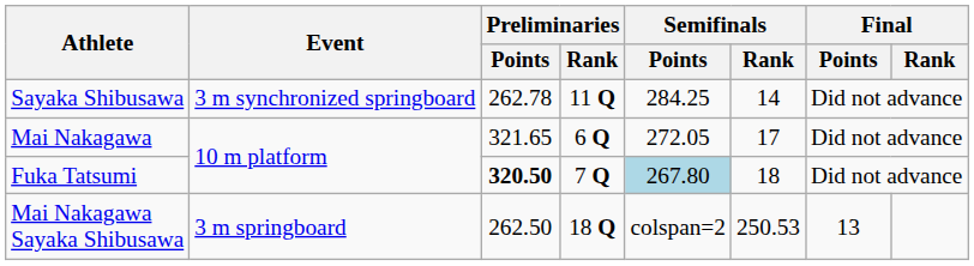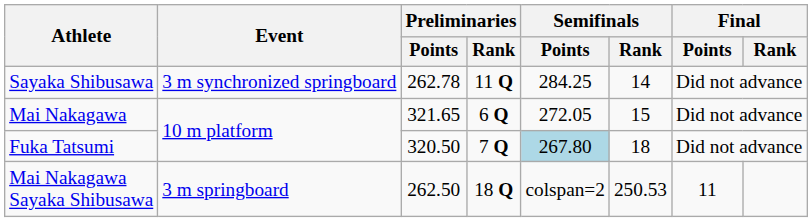Mai Nakagawa | Semifinals / Rank: 17 -> 15
Fuka Tatsumi | Preliminaries / Points: bold -> normal
Mai Nakagawa Sayaka Shibusawa | Final / Points: 13 -> 11
